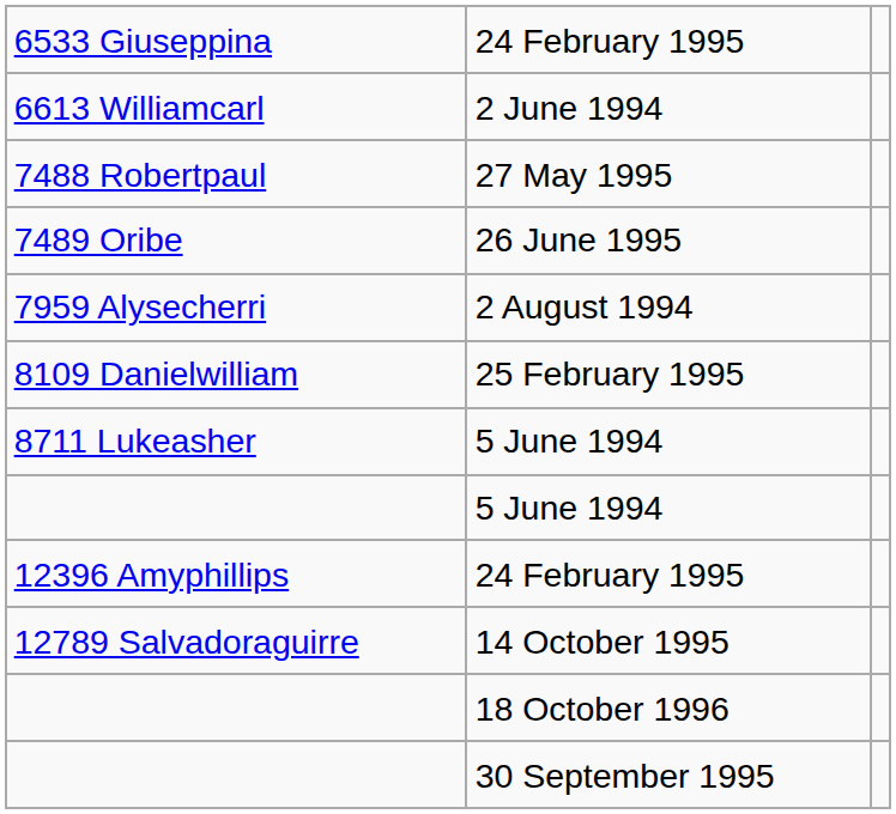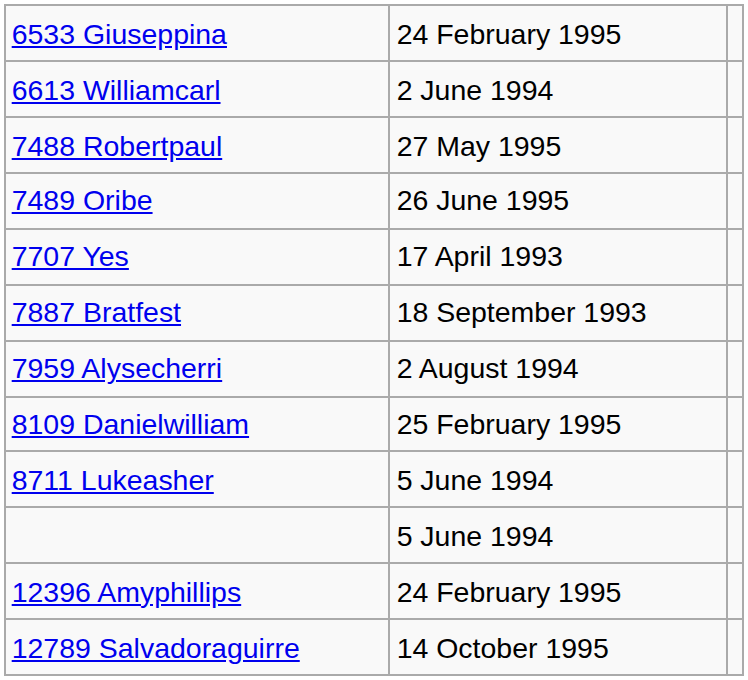+ row: 7707 Yes | 17 April 1993
+ row: 7887 Bratfest | 18 September 1993
- row: 18 October 1996
- row: 30 September 1995
